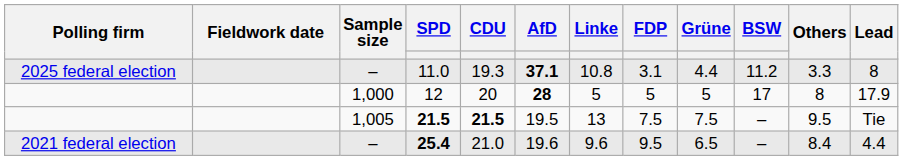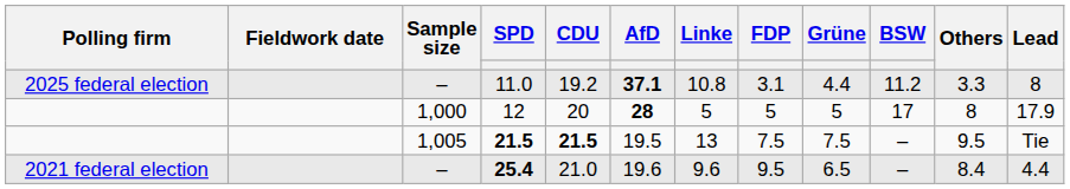11.0 | CDU: 19.3 -> 19.2
